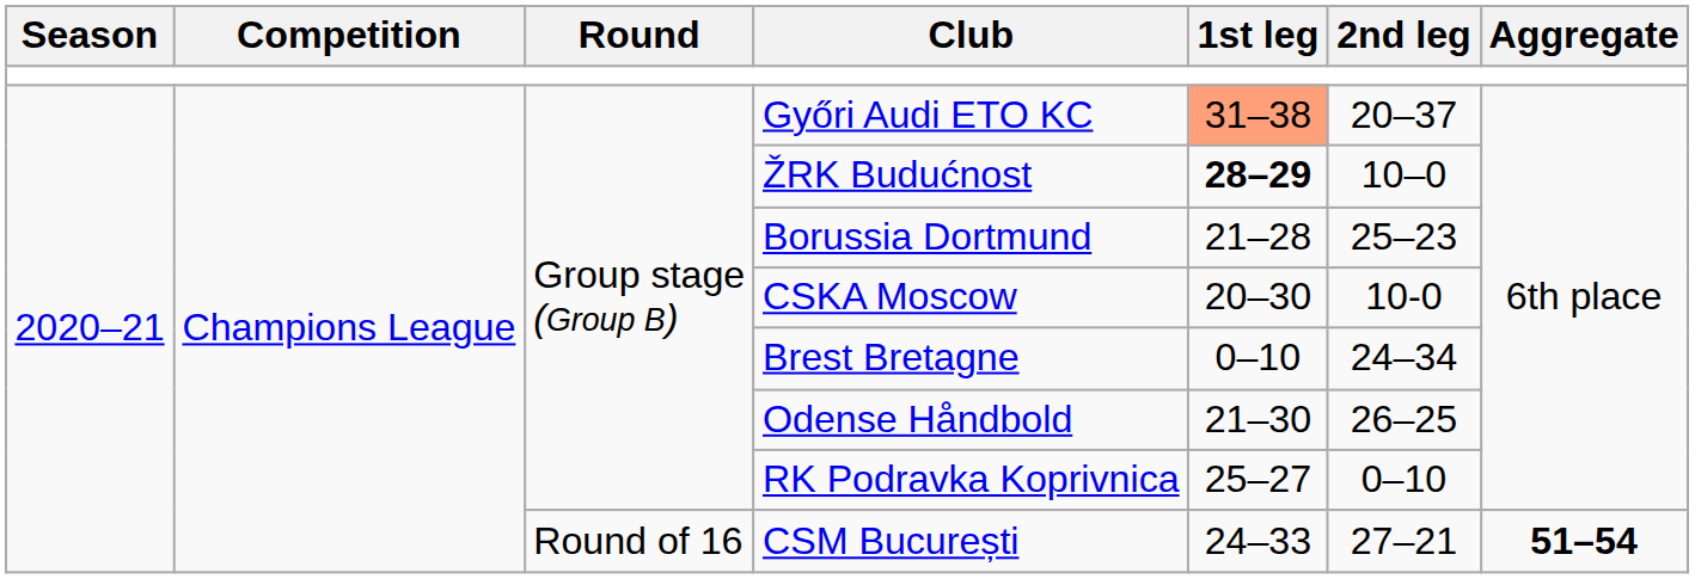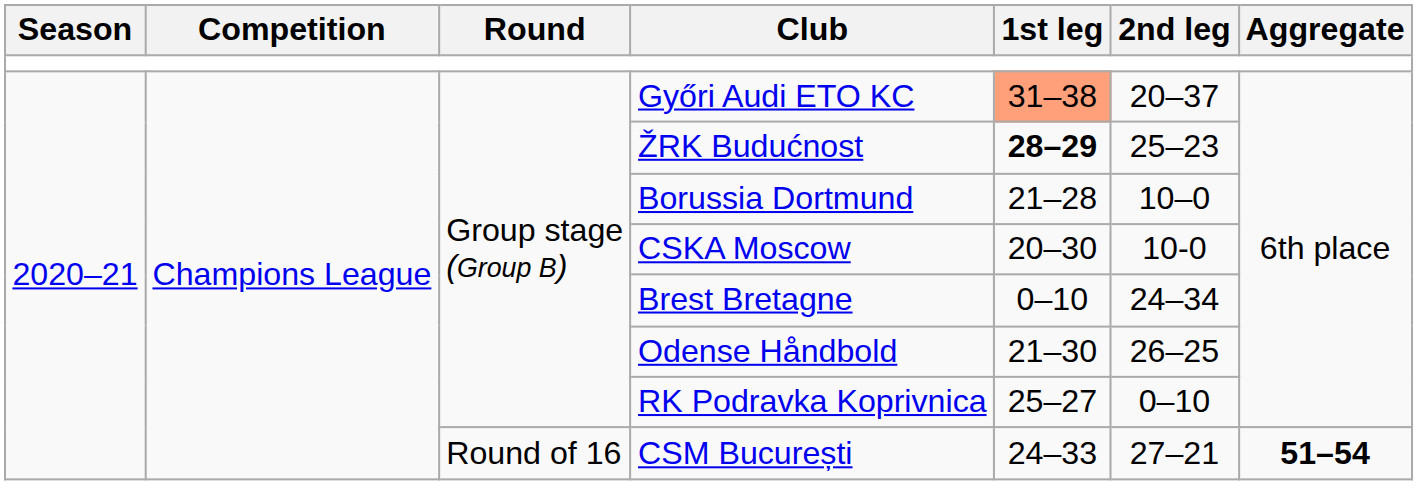ŽRK Budućnost | 2nd leg: 10–0 -> 25–23
Borussia Dortmund | 2nd leg: 25–23 -> 10–0
